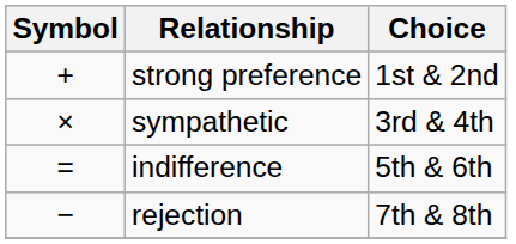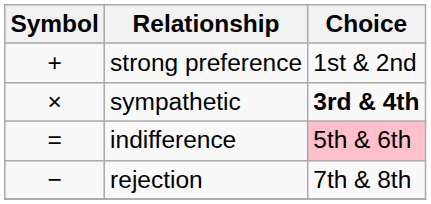sympathetic | Choice: normal -> bold
indifference | Choice: no background -> pink background
